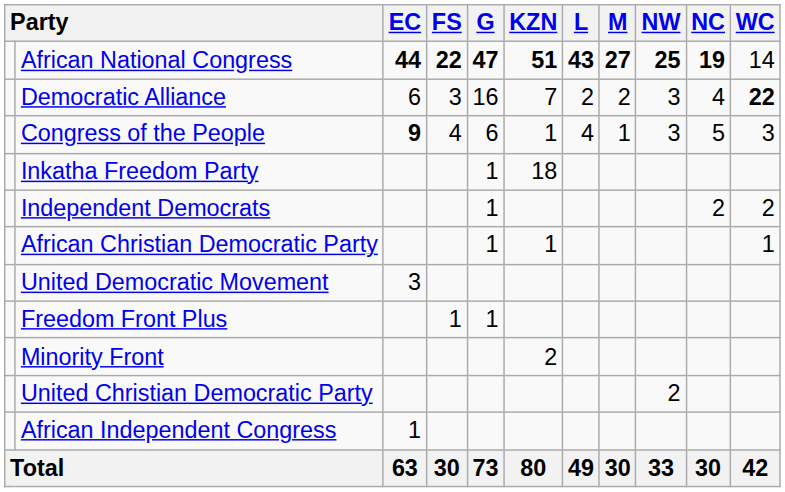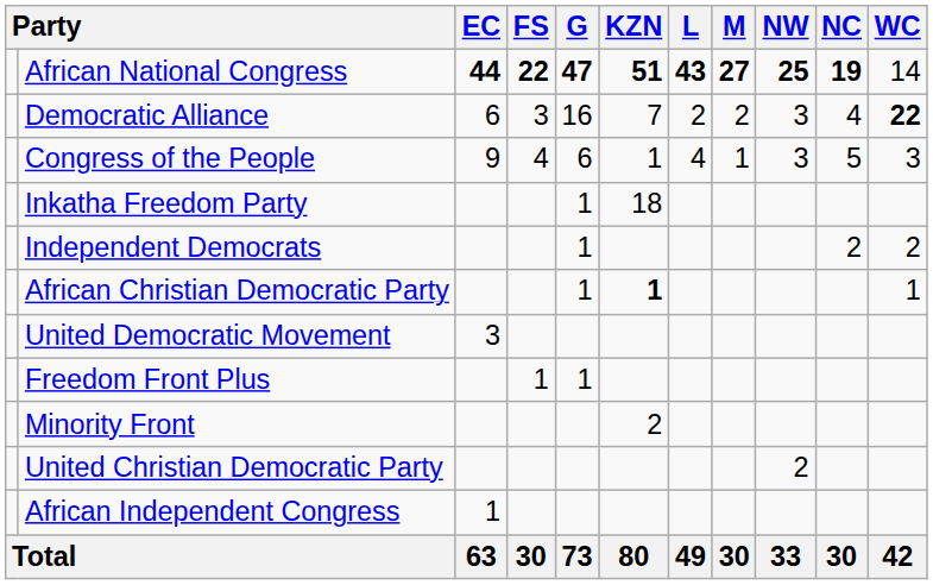Congress of the People | EC: bold -> normal
African Christian Democratic Party | KZN: normal -> bold
